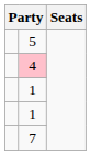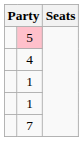5 | column 2: no background -> pink background
4 | column 2: pink background -> no background
